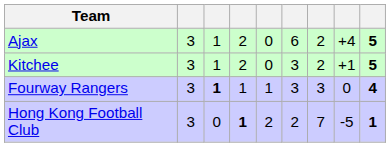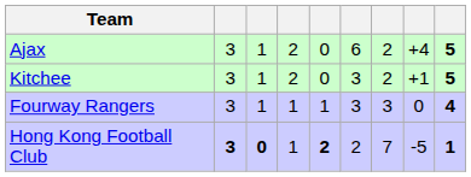Fourway Rangers | column 3: bold -> normal
Hong Kong Football Club | column 2: normal -> bold
Hong Kong Football Club | column 3: normal -> bold
Hong Kong Football Club | column 4: bold -> normal
Hong Kong Football Club | column 5: normal -> bold
